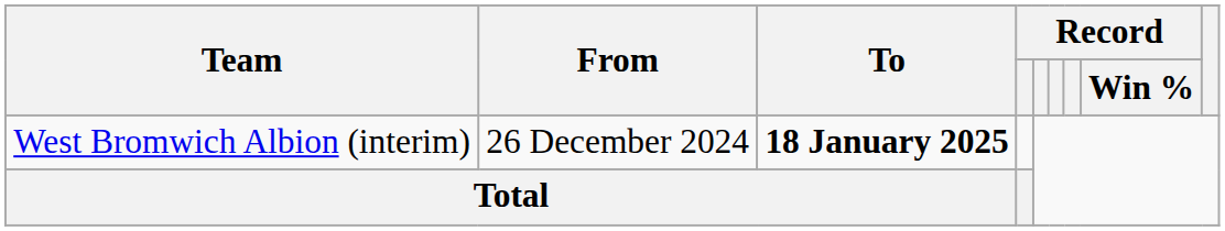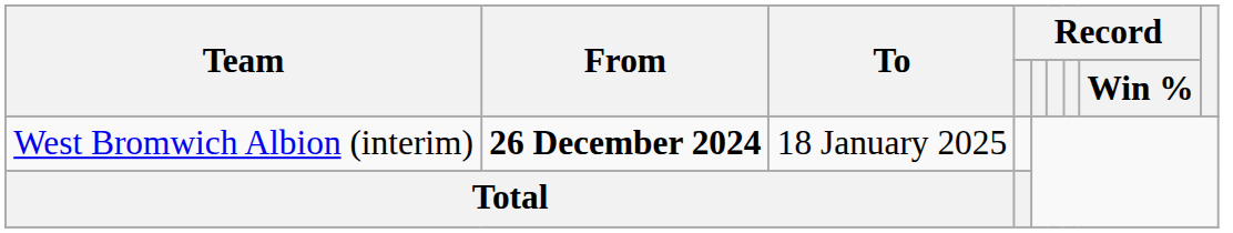West Bromwich Albion (interim) | From: normal -> bold
West Bromwich Albion (interim) | To: bold -> normal
